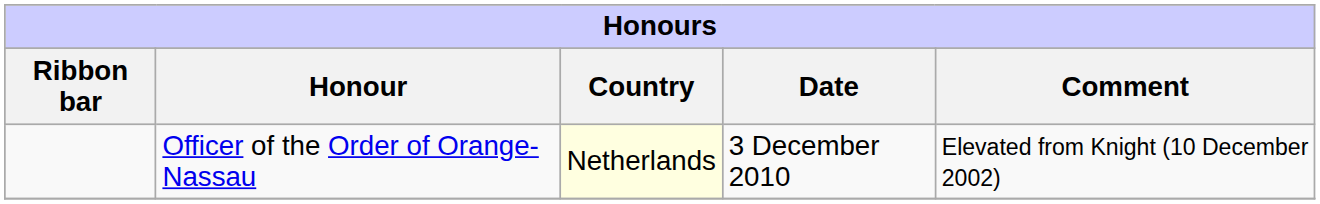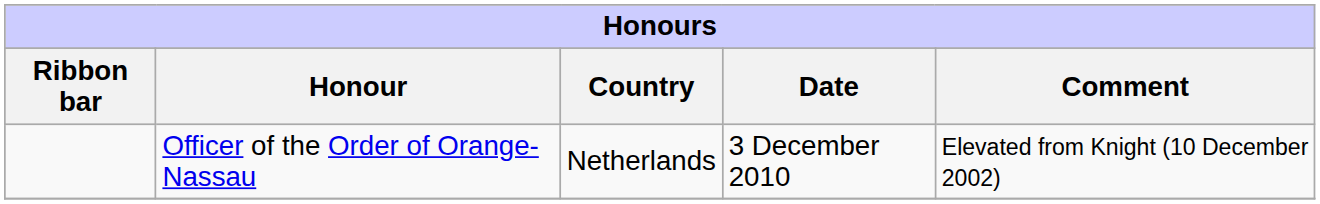Officer of the Order of Orange-Nassau | Country: lightyellow background -> no background
